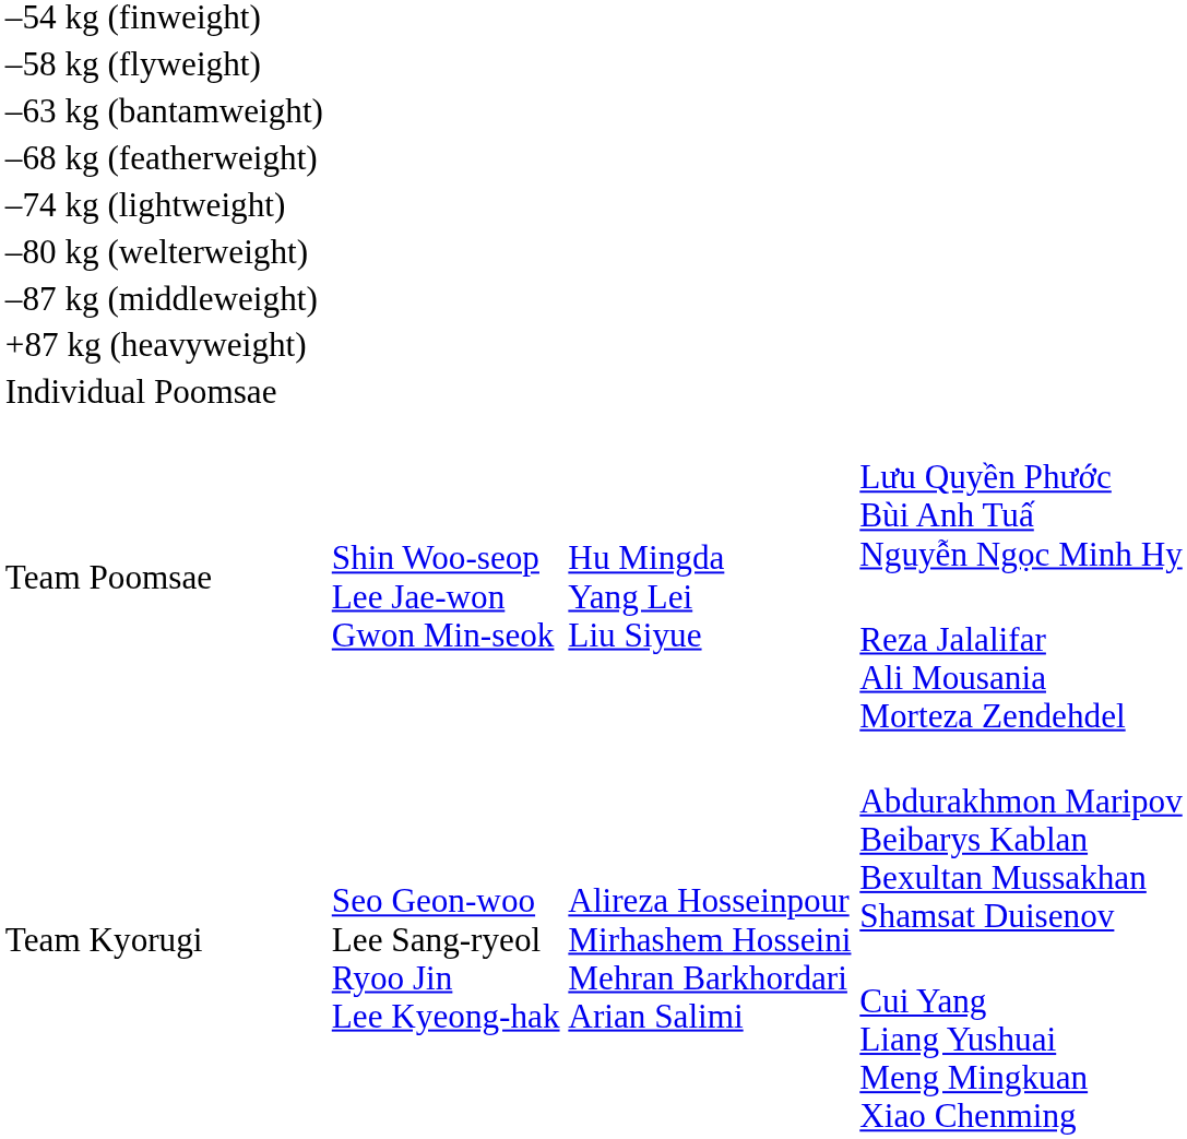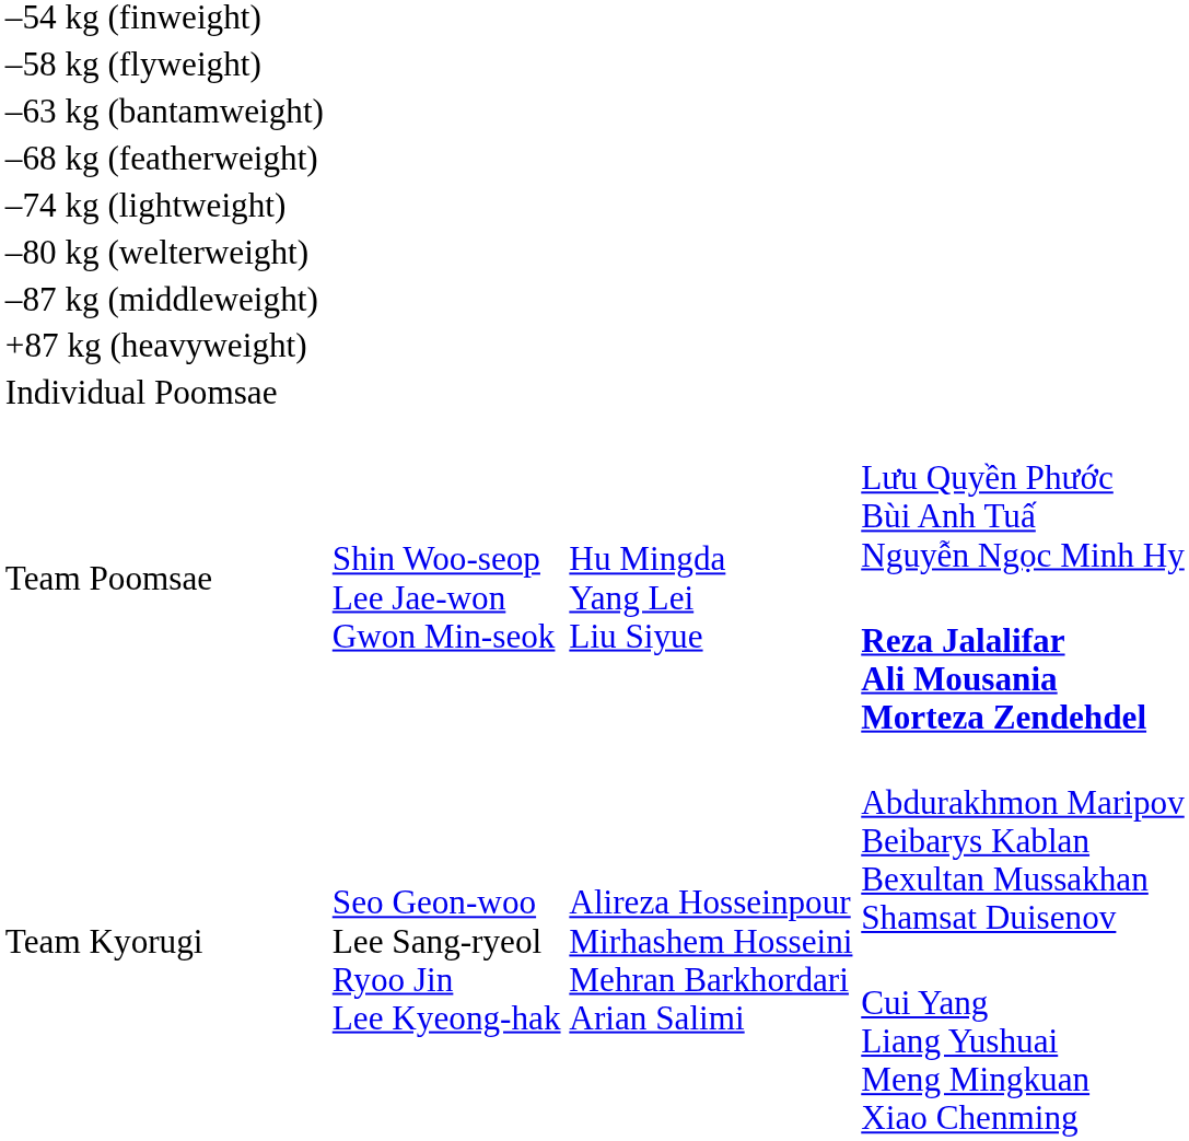Team Poomsae / Reza Jalalifar Ali Mousania Morteza Zendehdel | column 4: normal -> bold
